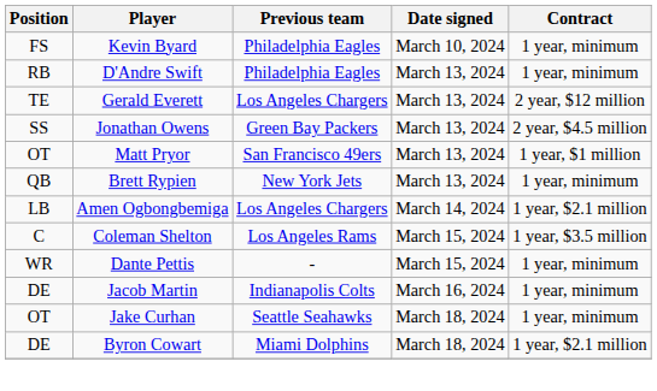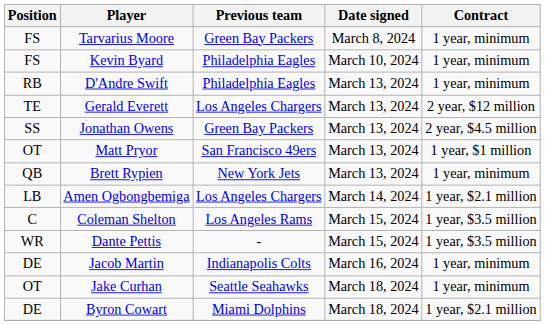+ row: FS | Tarvarius Moore | Green Bay Packers | March 8, 2024 | 1 year, minimum
Dante Pettis | Contract: 1 year, minimum -> 1 year, $3.5 million
